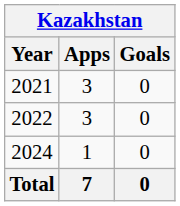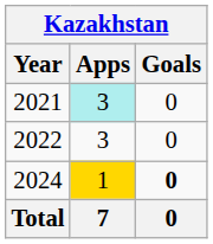2021 | Apps: no background -> paleturquoise background
2024 | Apps: no background -> gold background
2024 | Goals: normal -> bold
